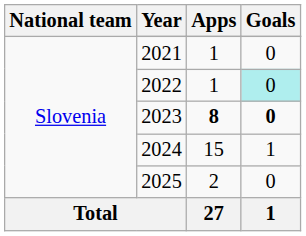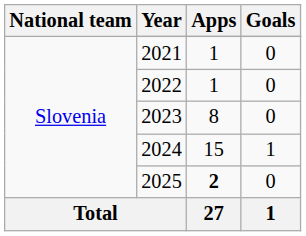2022 | Goals: paleturquoise background -> no background
2023 | Apps: bold -> normal
2023 | Goals: bold -> normal
2025 | Apps: normal -> bold
